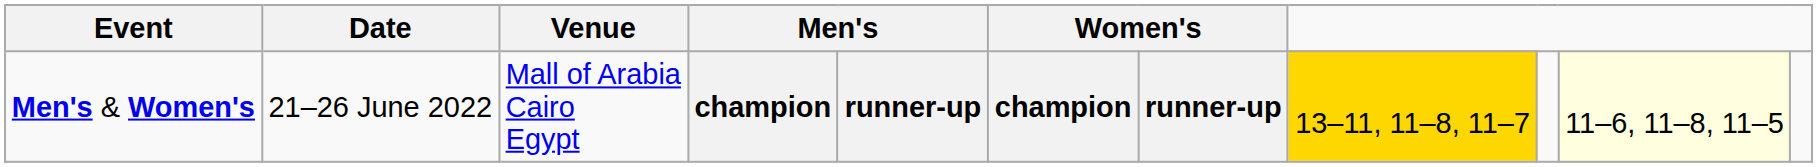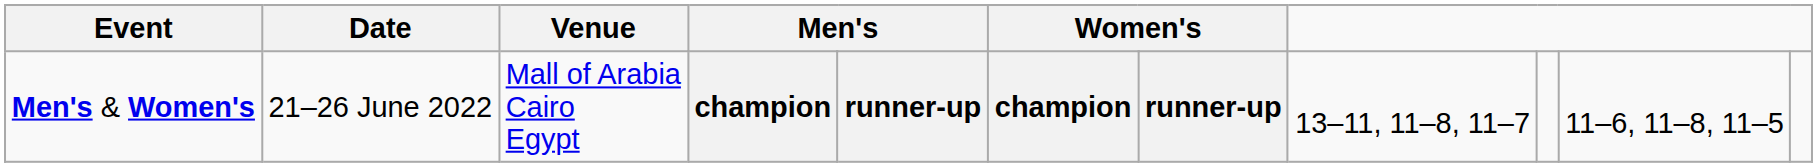Men's & Women's | column 8: gold background -> no background
Men's & Women's | column 10: lightyellow background -> no background
